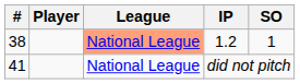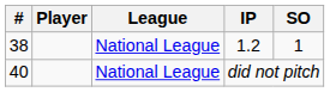1.2 | League: lightsalmon background -> no background
did not pitch | #: 41 -> 40
